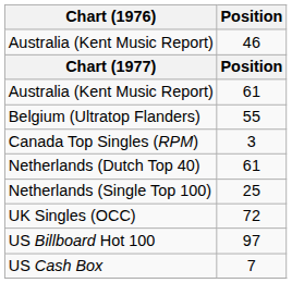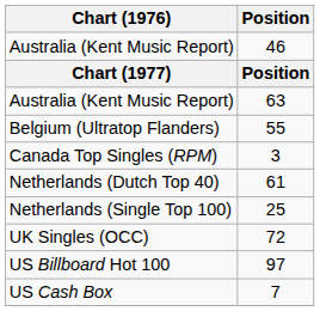row 4 | Position: 61 -> 63
